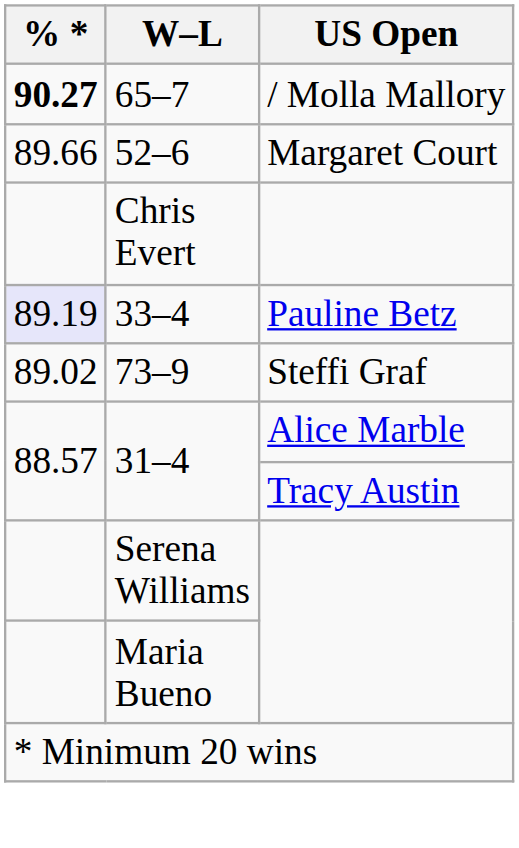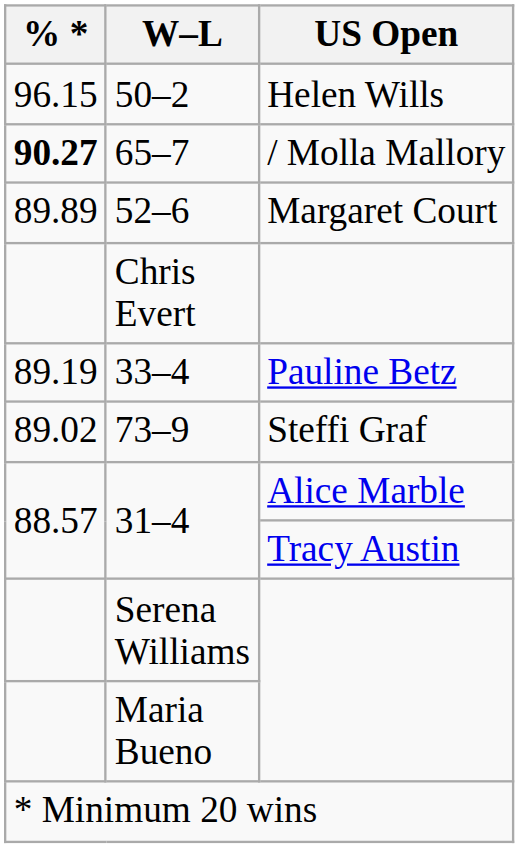+ row: 96.15 | 50–2 | Helen Wills
52–6 | % *: 89.66 -> 89.89
33–4 | % *: lavender background -> no background
